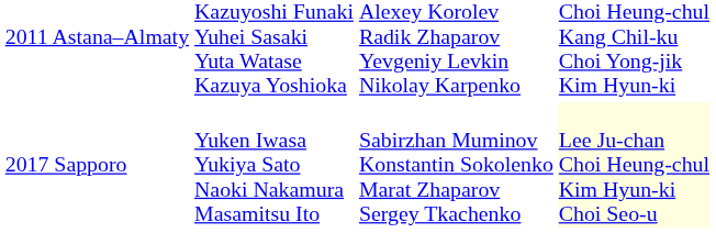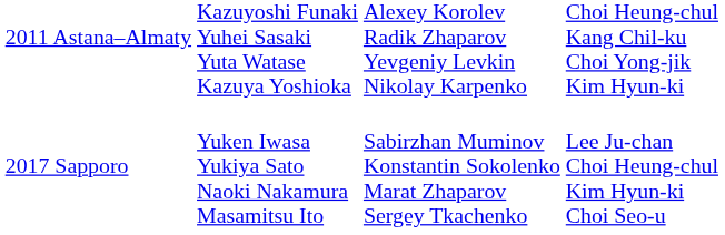2017 Sapporo | column 4: lightyellow background -> no background
